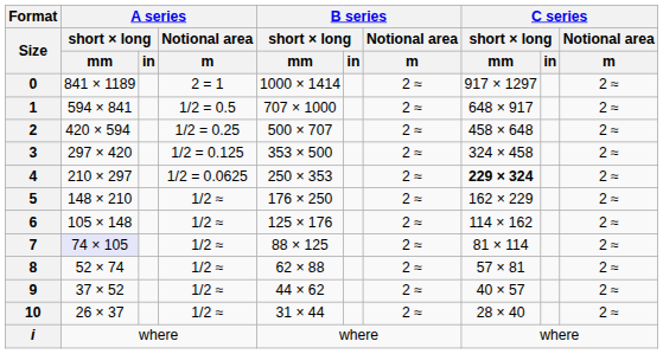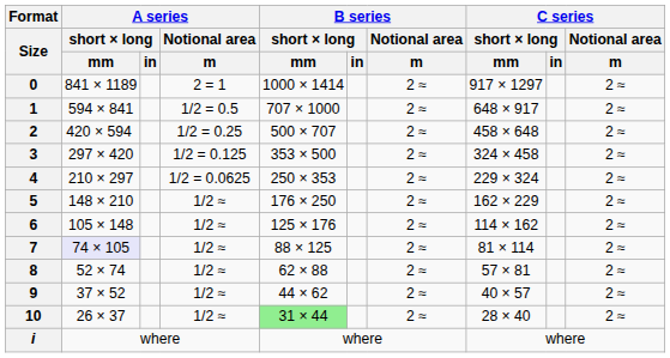4 | C series / short × long / mm: bold -> normal
10 | B series / short × long / mm: no background -> lightgreen background
